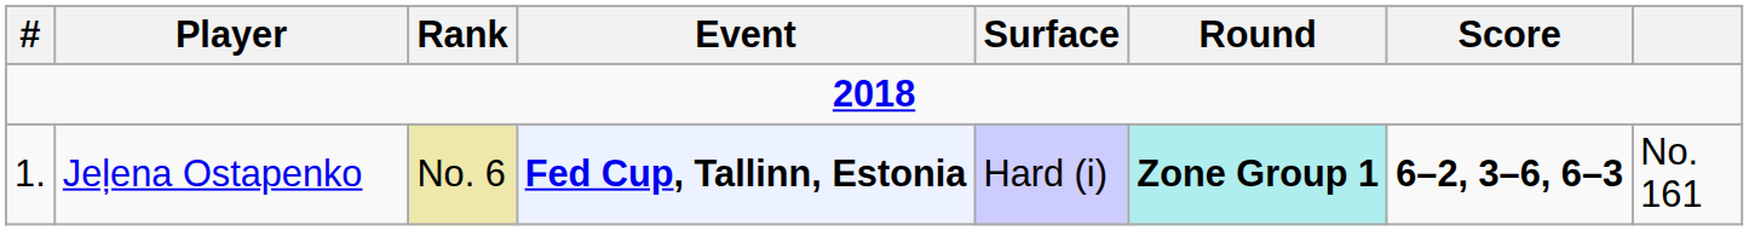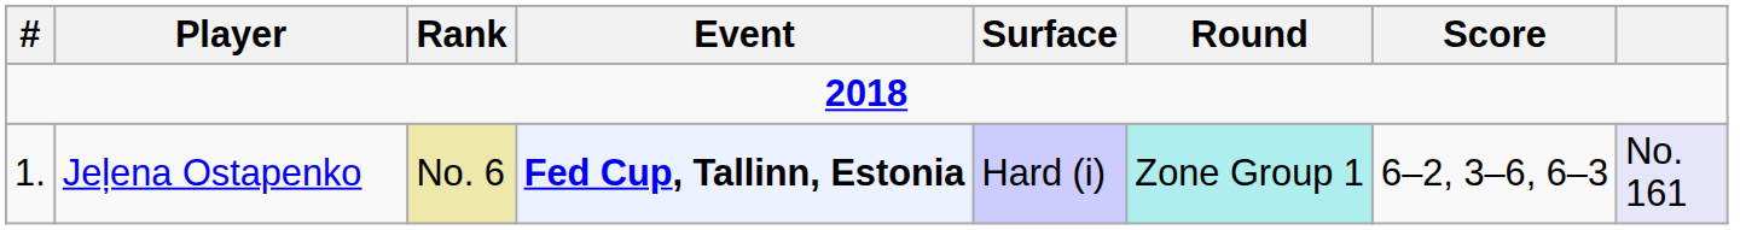Jeļena Ostapenko | Round: bold -> normal
Jeļena Ostapenko | Score: bold -> normal
Jeļena Ostapenko | column 8: no background -> lavender background
